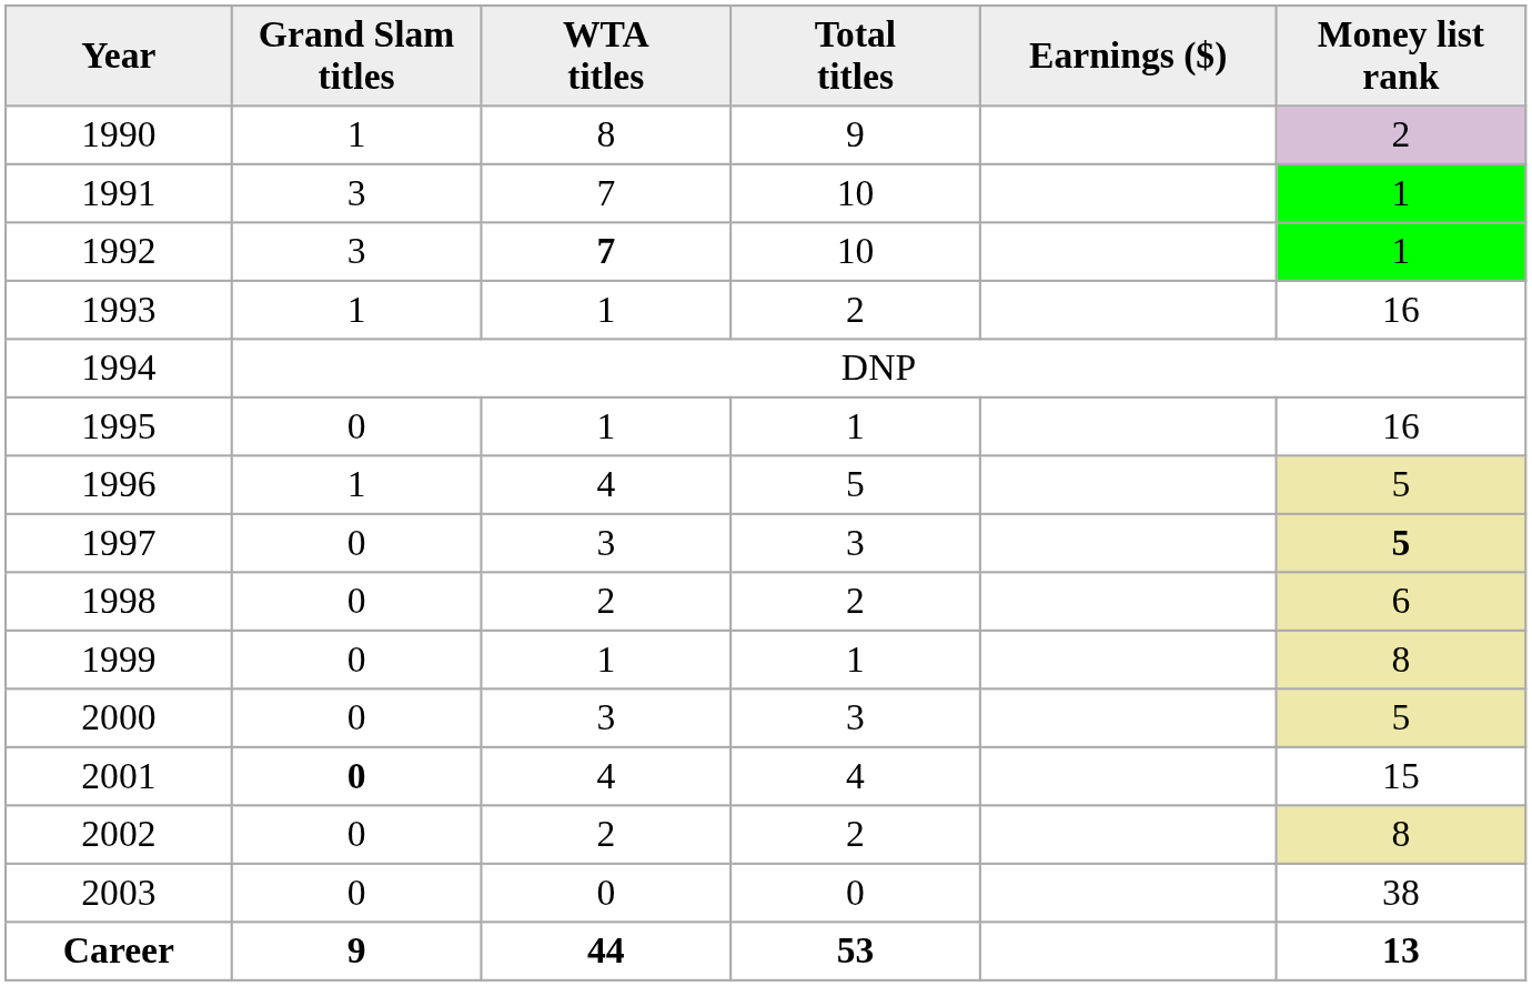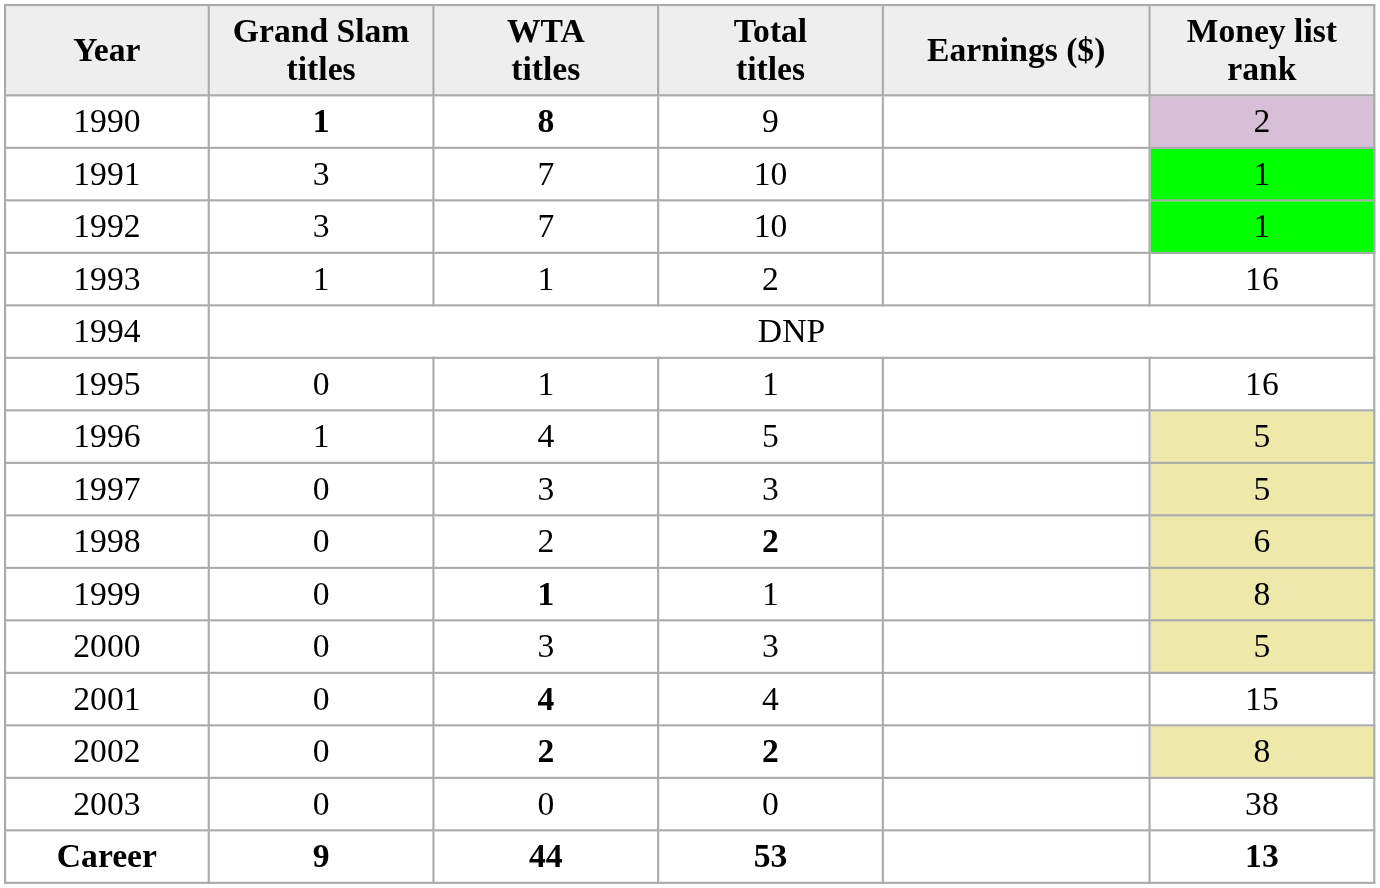1990 | column 2: normal -> bold
1990 | column 3: normal -> bold
1992 | column 3: bold -> normal
1997 | column 6: bold -> normal
1998 | column 4: normal -> bold
1999 | column 3: normal -> bold
2001 | column 2: bold -> normal
2001 | column 3: normal -> bold
2002 | column 3: normal -> bold
2002 | column 4: normal -> bold
